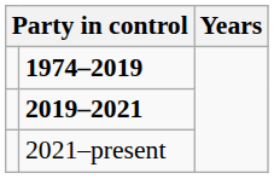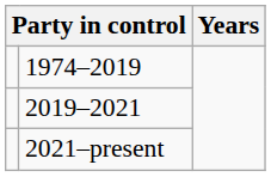1974–2019 | column 2: bold -> normal
2019–2021 | column 2: bold -> normal
